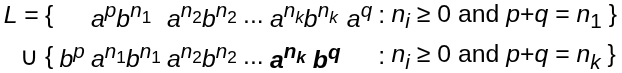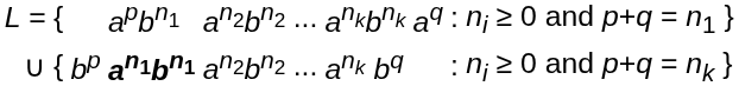bp | column 4: normal -> bold
bp | column 7: bold -> normal
